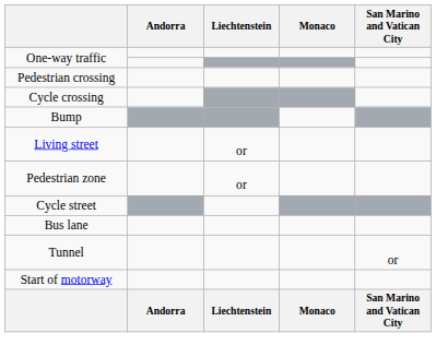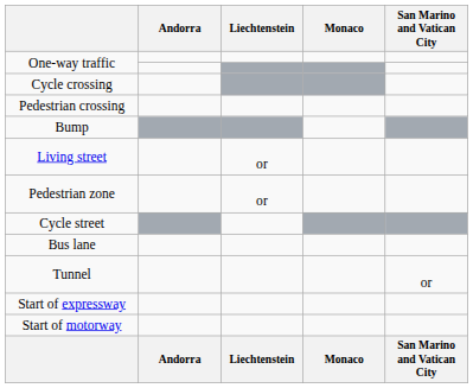rows swapped: Pedestrian crossing <-> Cycle crossing
+ row: Start of expressway
